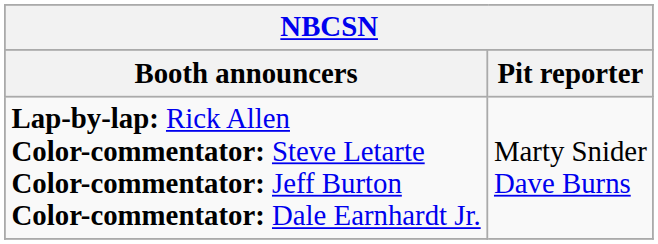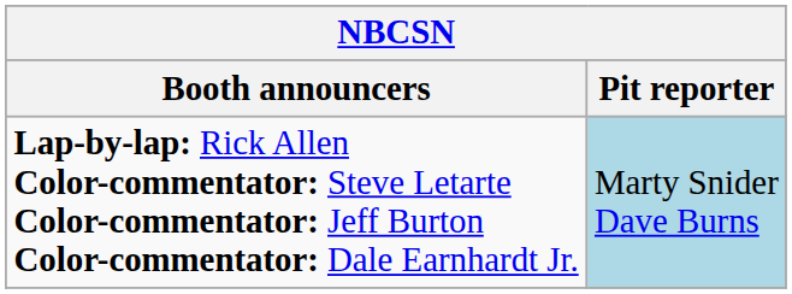row 3 | Pit reporter: no background -> lightblue background
